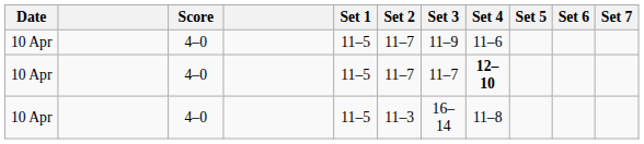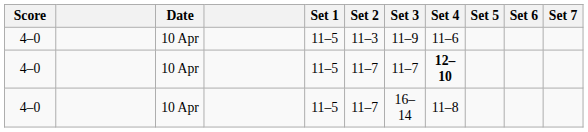columns swapped: Date <-> Score
row 2 | Set 2: 11–7 -> 11–3
row 4 | Set 2: 11–3 -> 11–7
